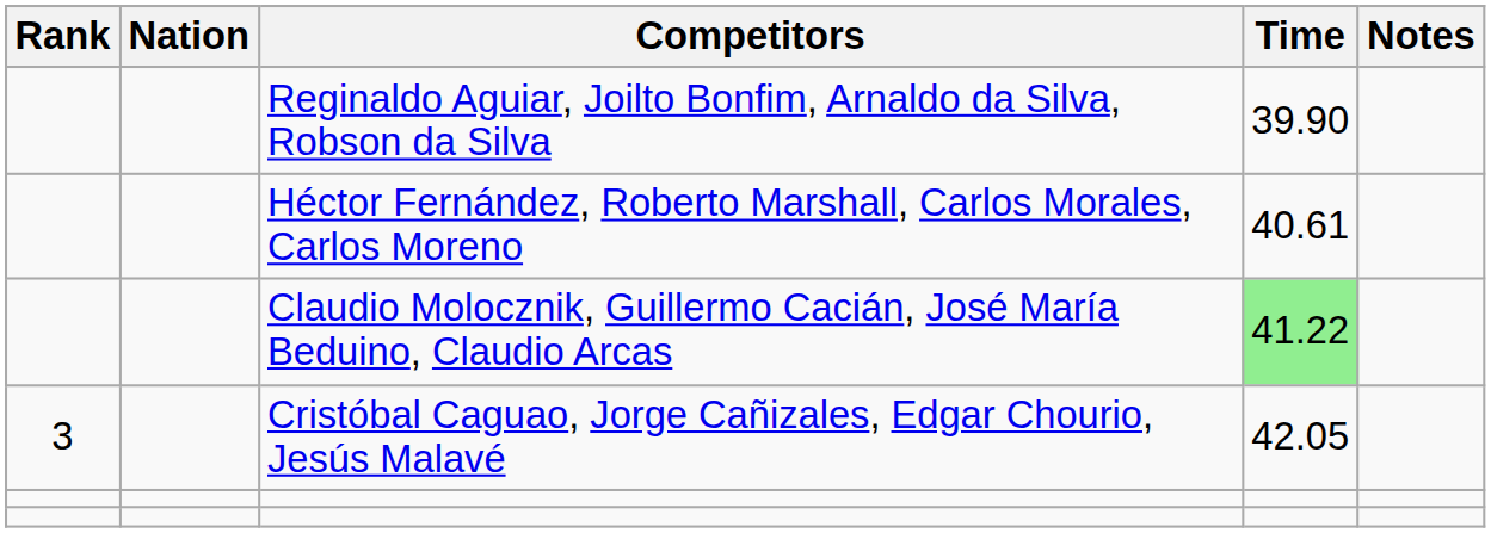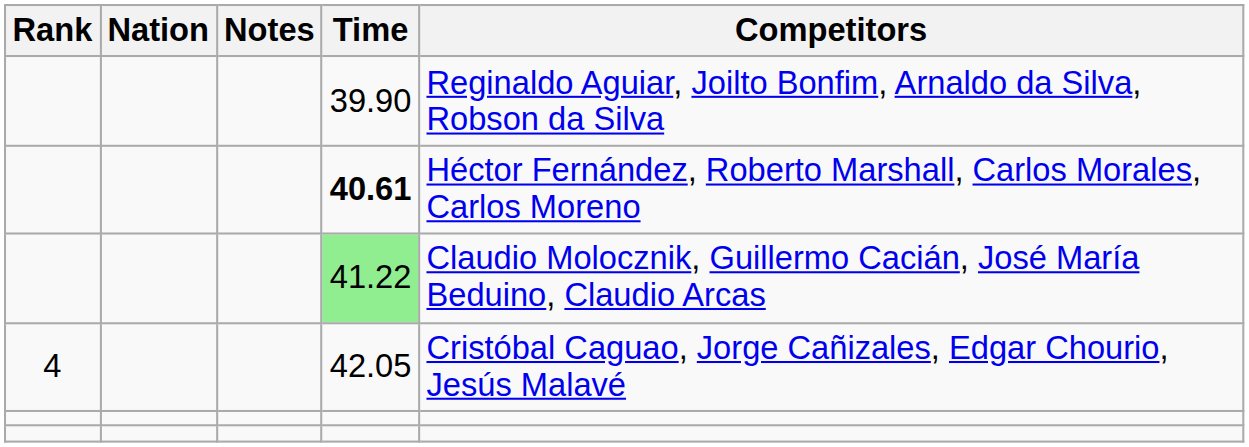columns swapped: Competitors <-> Notes
row 3 | Time: normal -> bold
row 5 | Rank: 3 -> 4
